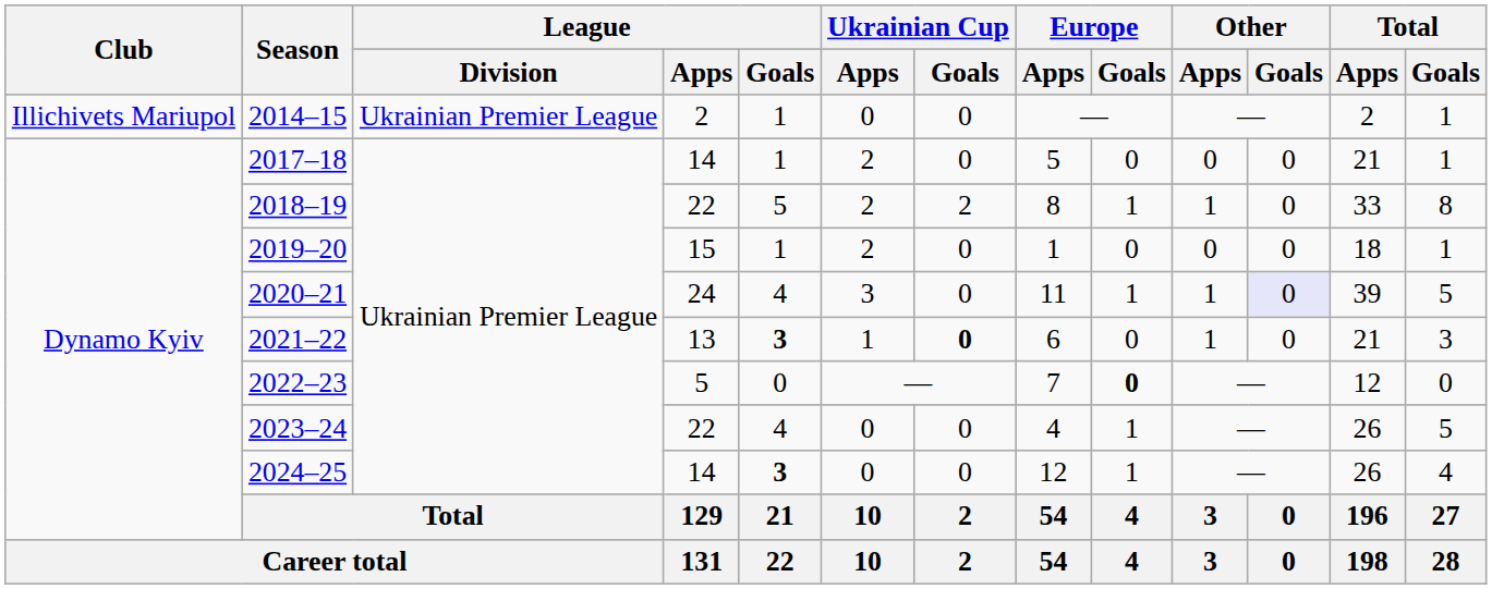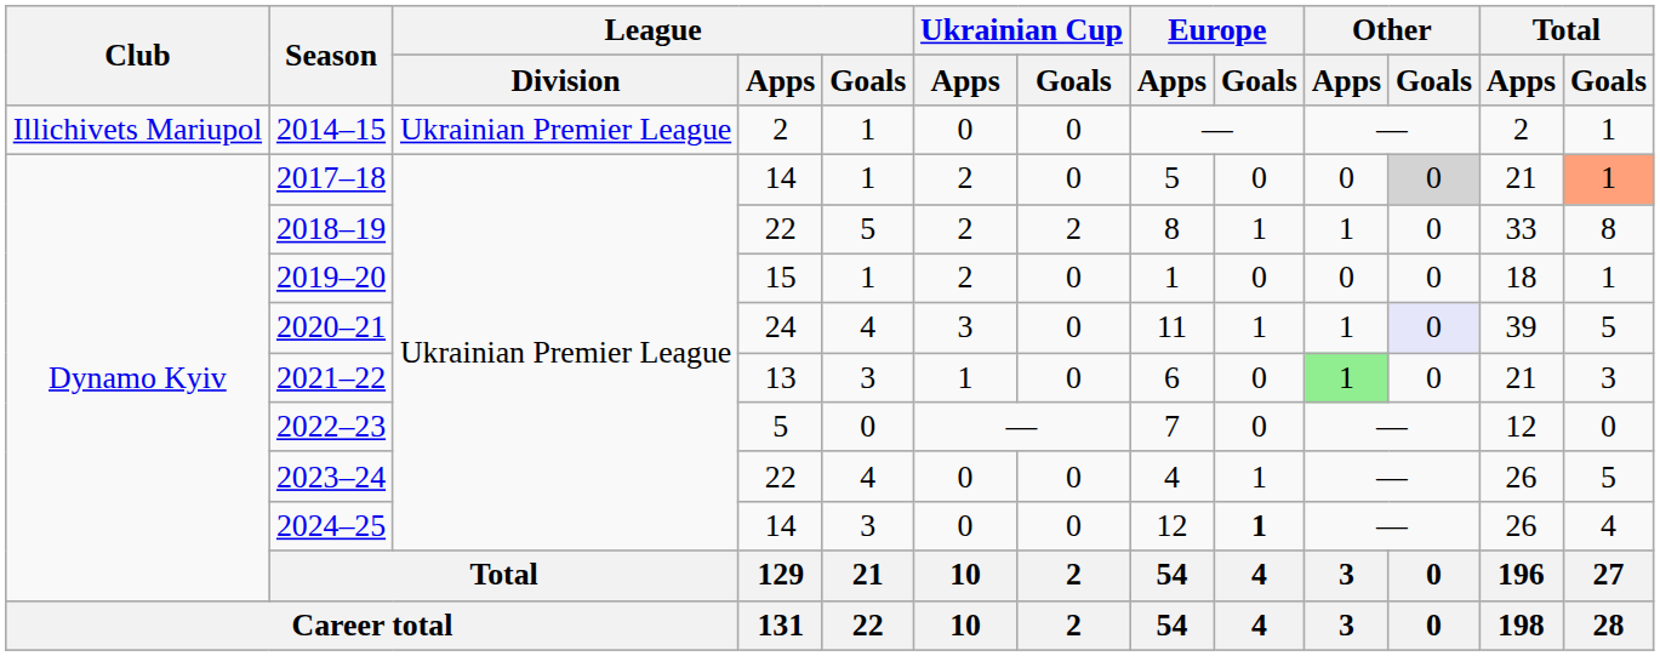2017–18 | Other / Goals: no background -> lightgrey background
2017–18 | Total / Goals: no background -> lightsalmon background
2021–22 | League / Goals: bold -> normal
2021–22 | Ukrainian Cup / Goals: bold -> normal
2021–22 | Other / Apps: no background -> lightgreen background
2022–23 | Europe / Goals: bold -> normal
2024–25 | League / Goals: bold -> normal
2024–25 | Europe / Goals: normal -> bold
